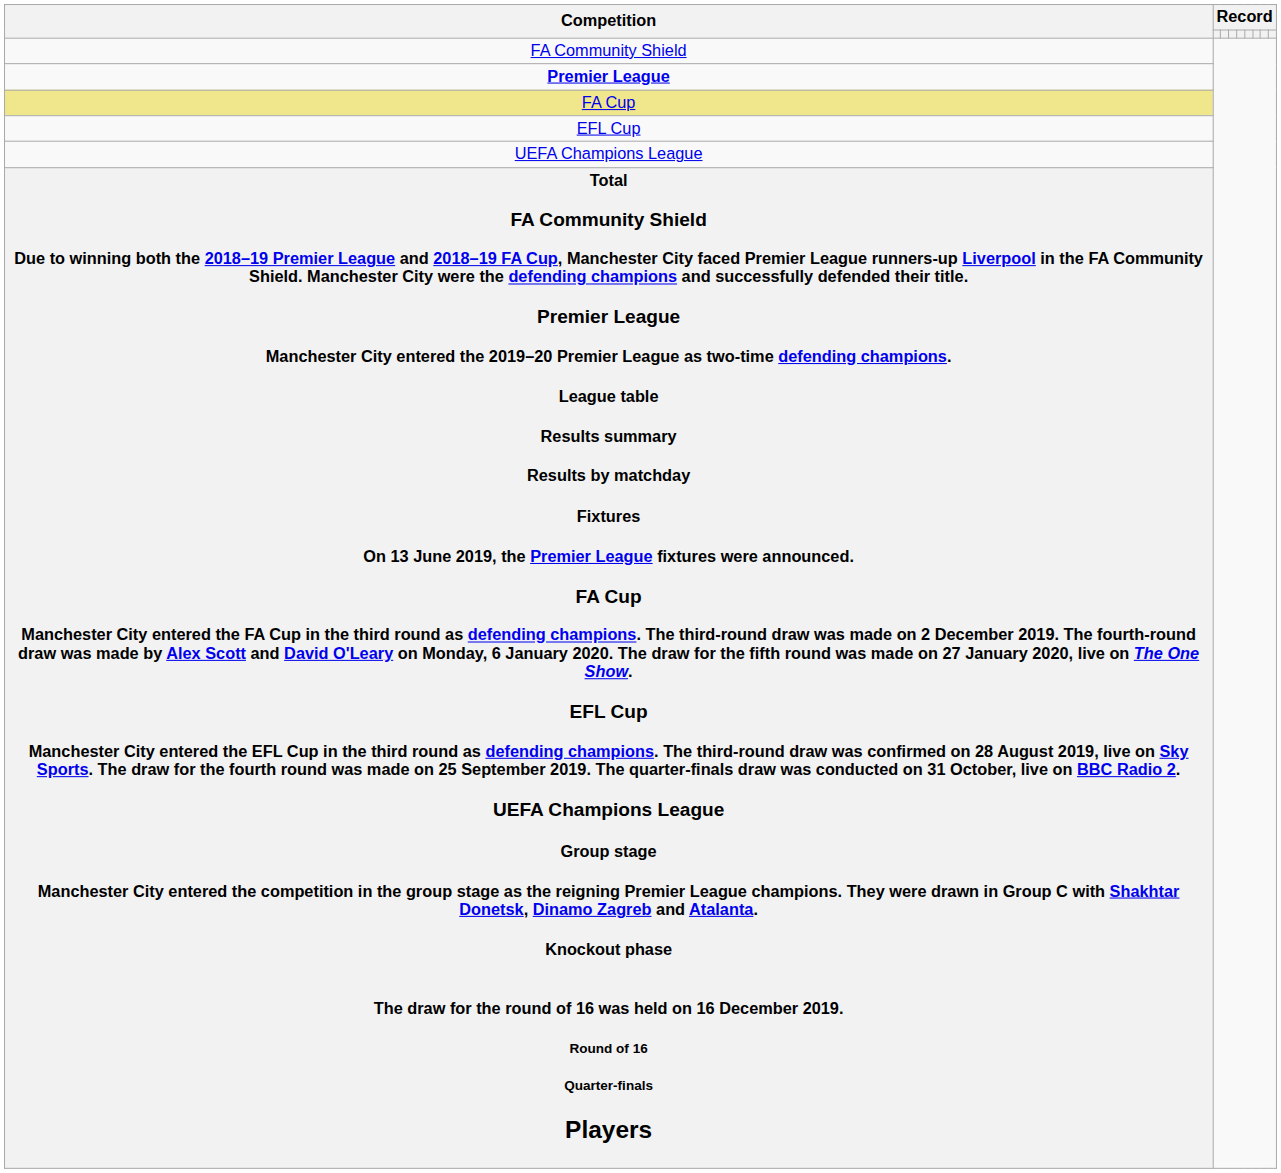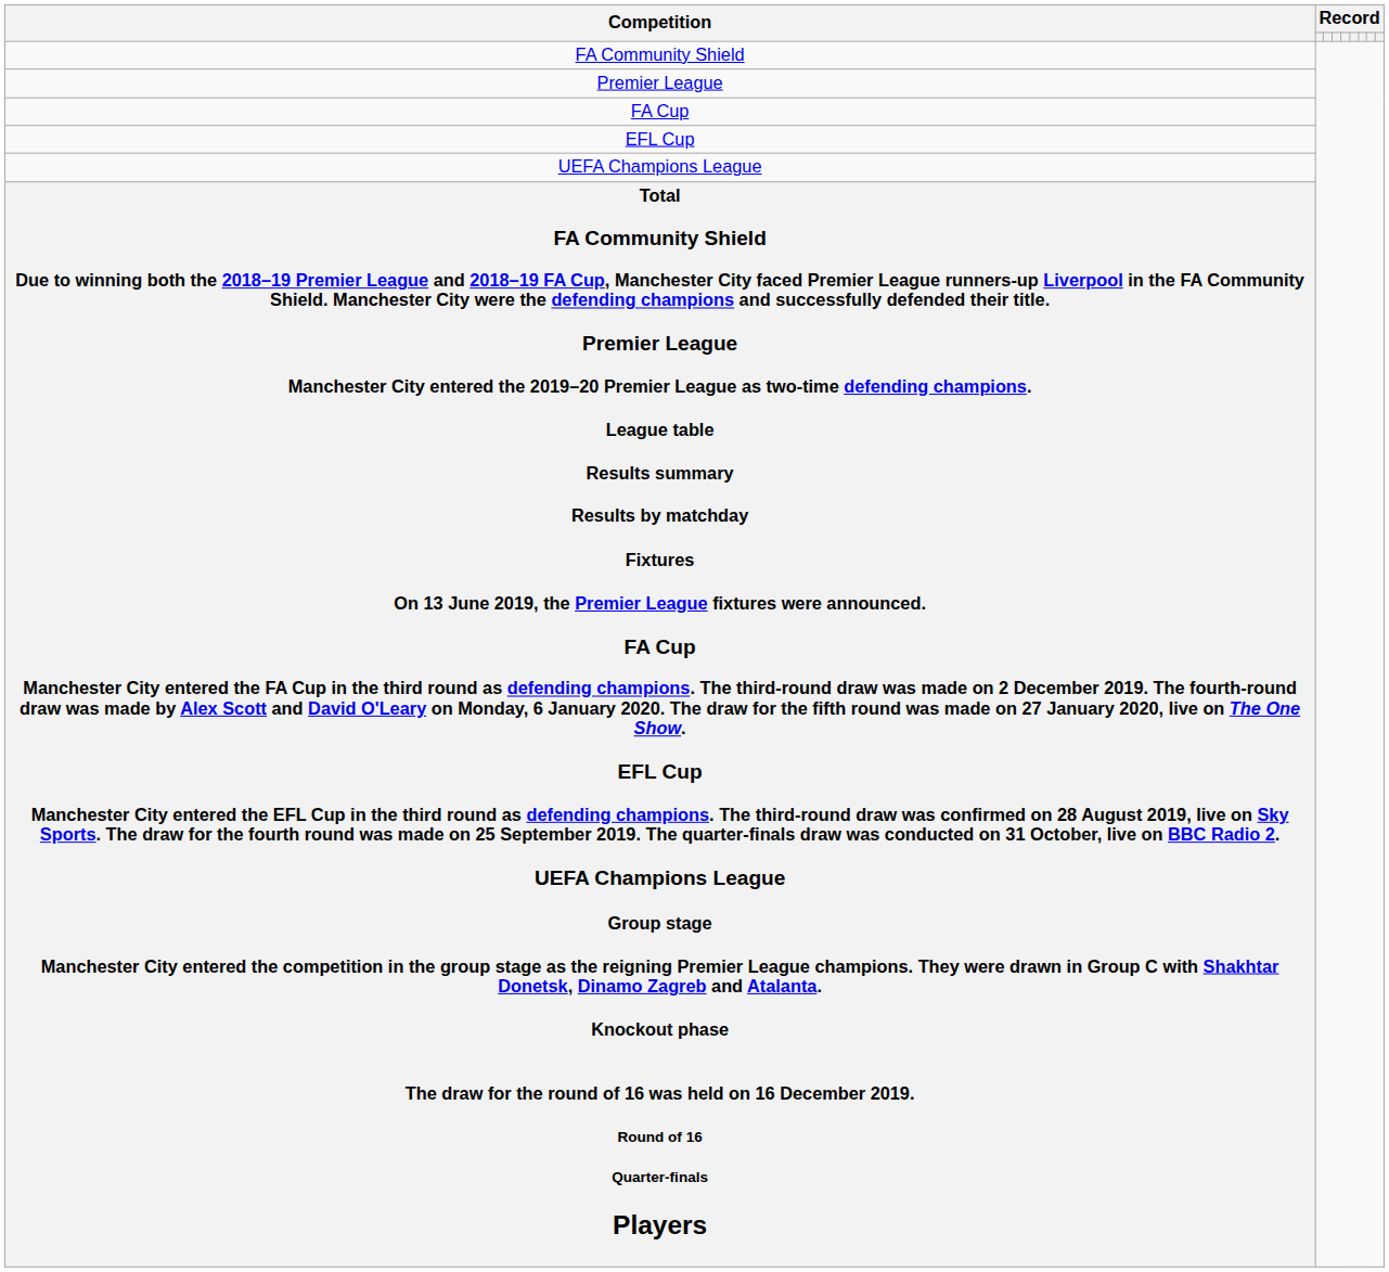Premier League | Competition: bold -> normal
FA Cup | Competition: khaki background -> no background
